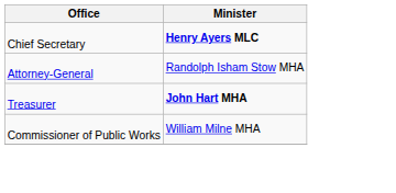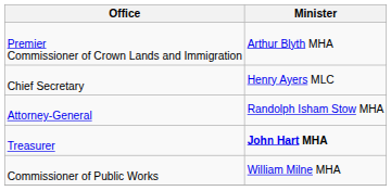+ row: Premier Commissioner of Crown Lands and Immigration | Arthur Blyth MHA
Chief Secretary | Minister: bold -> normal
